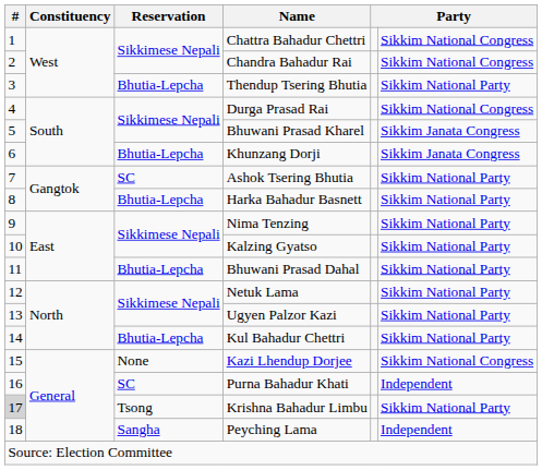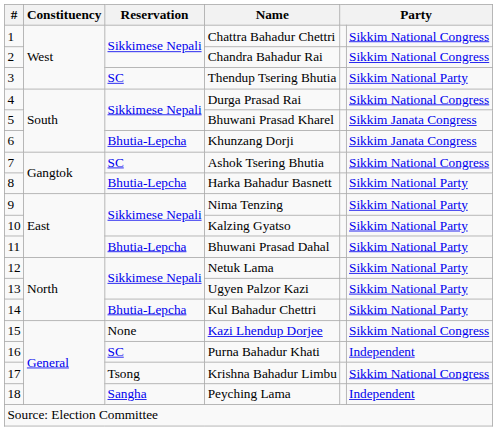Thendup Tsering Bhutia | Reservation: Bhutia-Lepcha -> SC
Ashok Tsering Bhutia | column 6: Sikkim National Party -> Sikkim National Congress
Krishna Bahadur Limbu | #: lightgrey background -> no background
Krishna Bahadur Limbu | column 6: Sikkim National Party -> Sikkim National Congress
